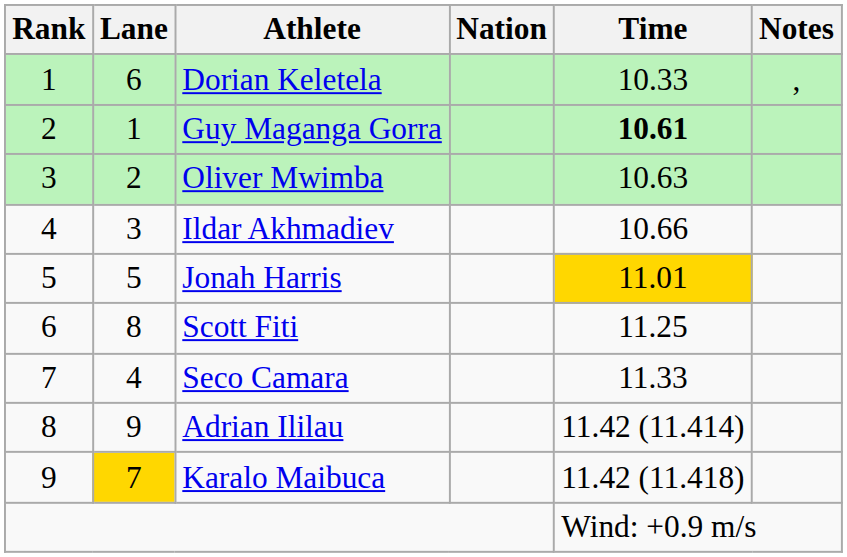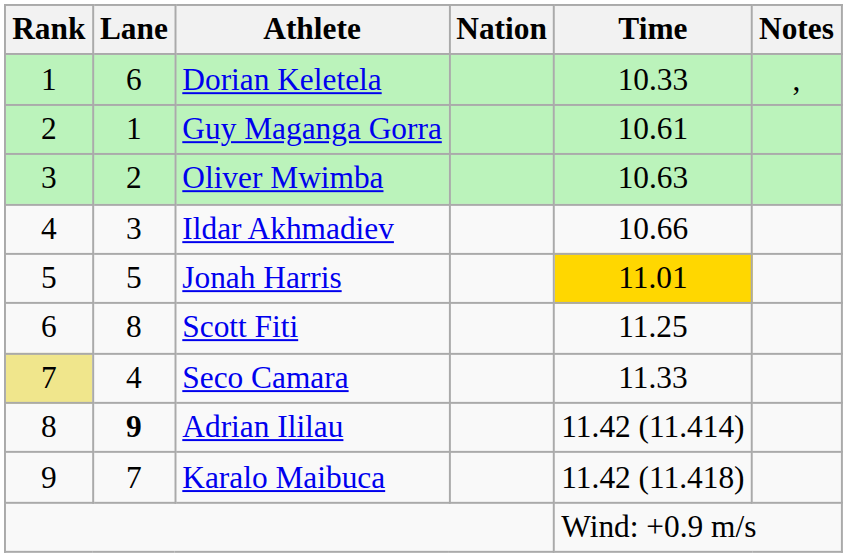Guy Maganga Gorra | Time: bold -> normal
Seco Camara | Rank: no background -> khaki background
Adrian Ililau | Lane: normal -> bold
Karalo Maibuca | Lane: gold background -> no background
